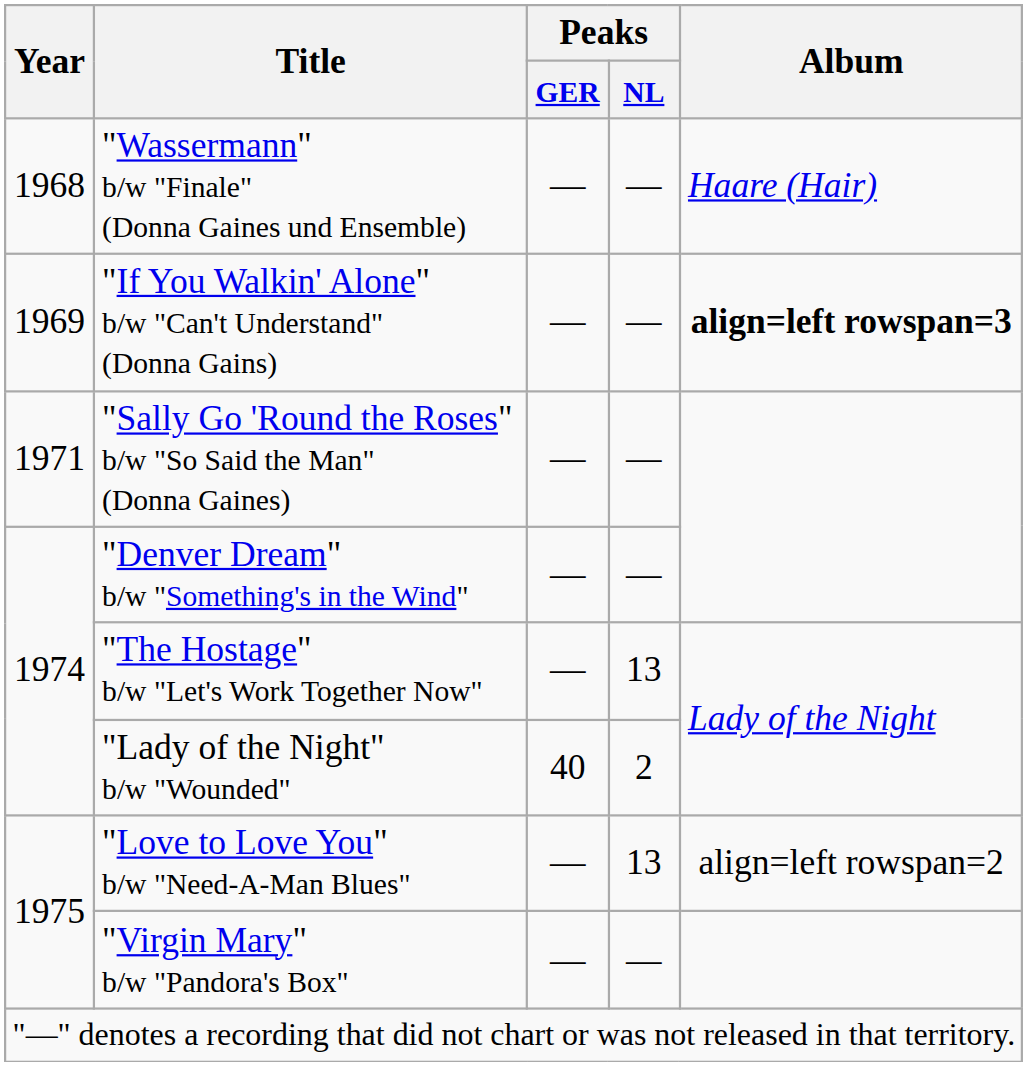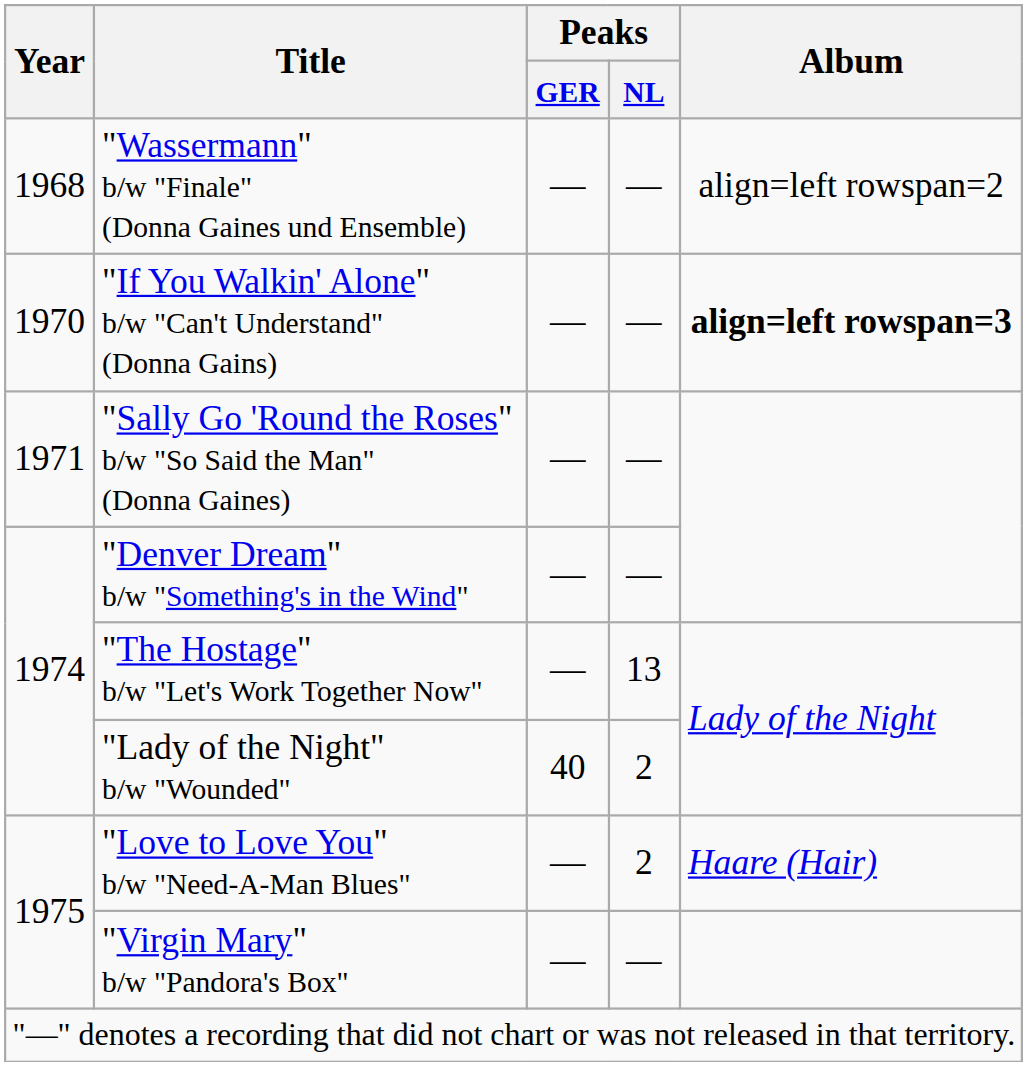"Wassermann" b/w "Finale" (Donna Gaines und Ensemble) | Album: Haare (Hair) -> align=left rowspan=2
"If You Walkin' Alone" b/w "Can't Understand" (Donna Gains) | Year: 1969 -> 1970
"Love to Love You" b/w "Need-A-Man Blues" | Peaks / NL: 13 -> 2
"Love to Love You" b/w "Need-A-Man Blues" | Album: align=left rowspan=2 -> Haare (Hair)
